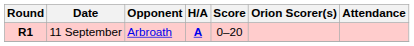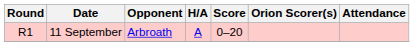11 September | Round: bold -> normal
11 September | H/A: bold -> normal
